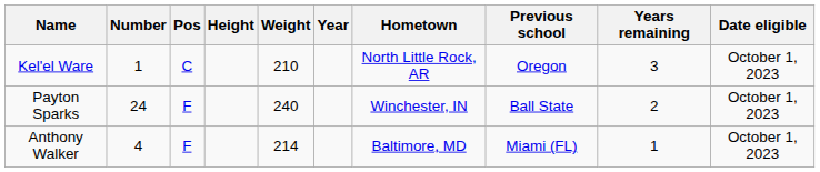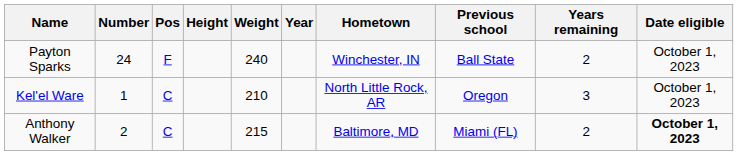rows swapped: Payton Sparks <-> Kel'el Ware
Anthony Walker | Number: 4 -> 2
Anthony Walker | Pos: F -> C
Anthony Walker | Weight: 214 -> 215
Anthony Walker | Years remaining: 1 -> 2
Anthony Walker | Date eligible: normal -> bold
